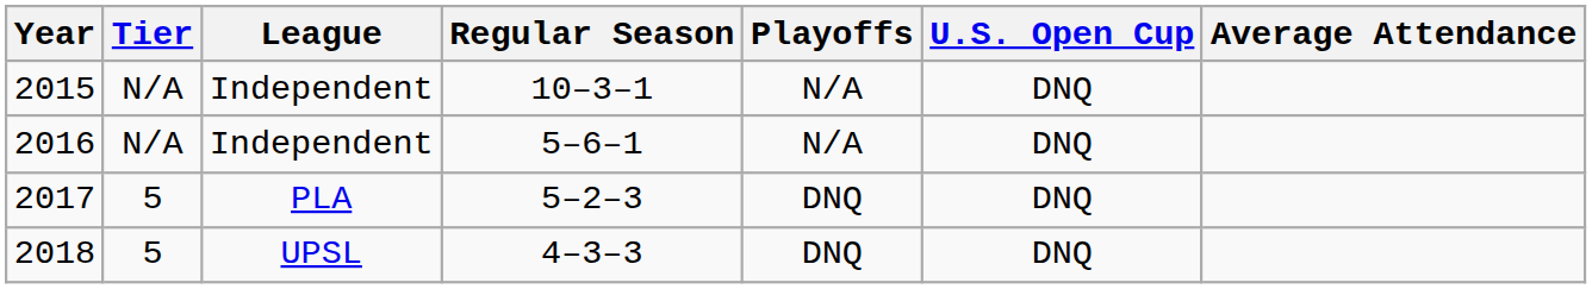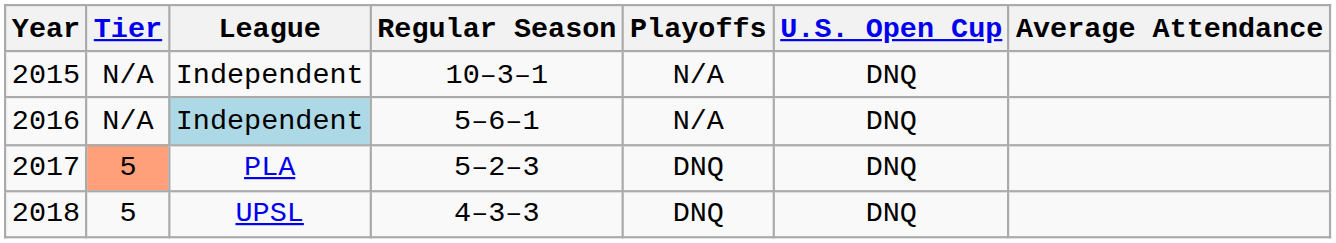2016 | League: no background -> lightblue background
2017 | Tier: no background -> lightsalmon background
